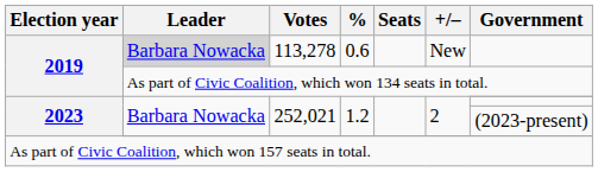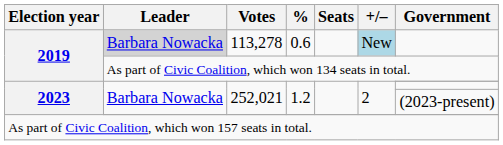113,278 | +/–: no background -> lightblue background
